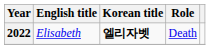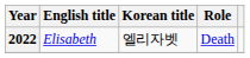2022 | Korean title: bold -> normal
